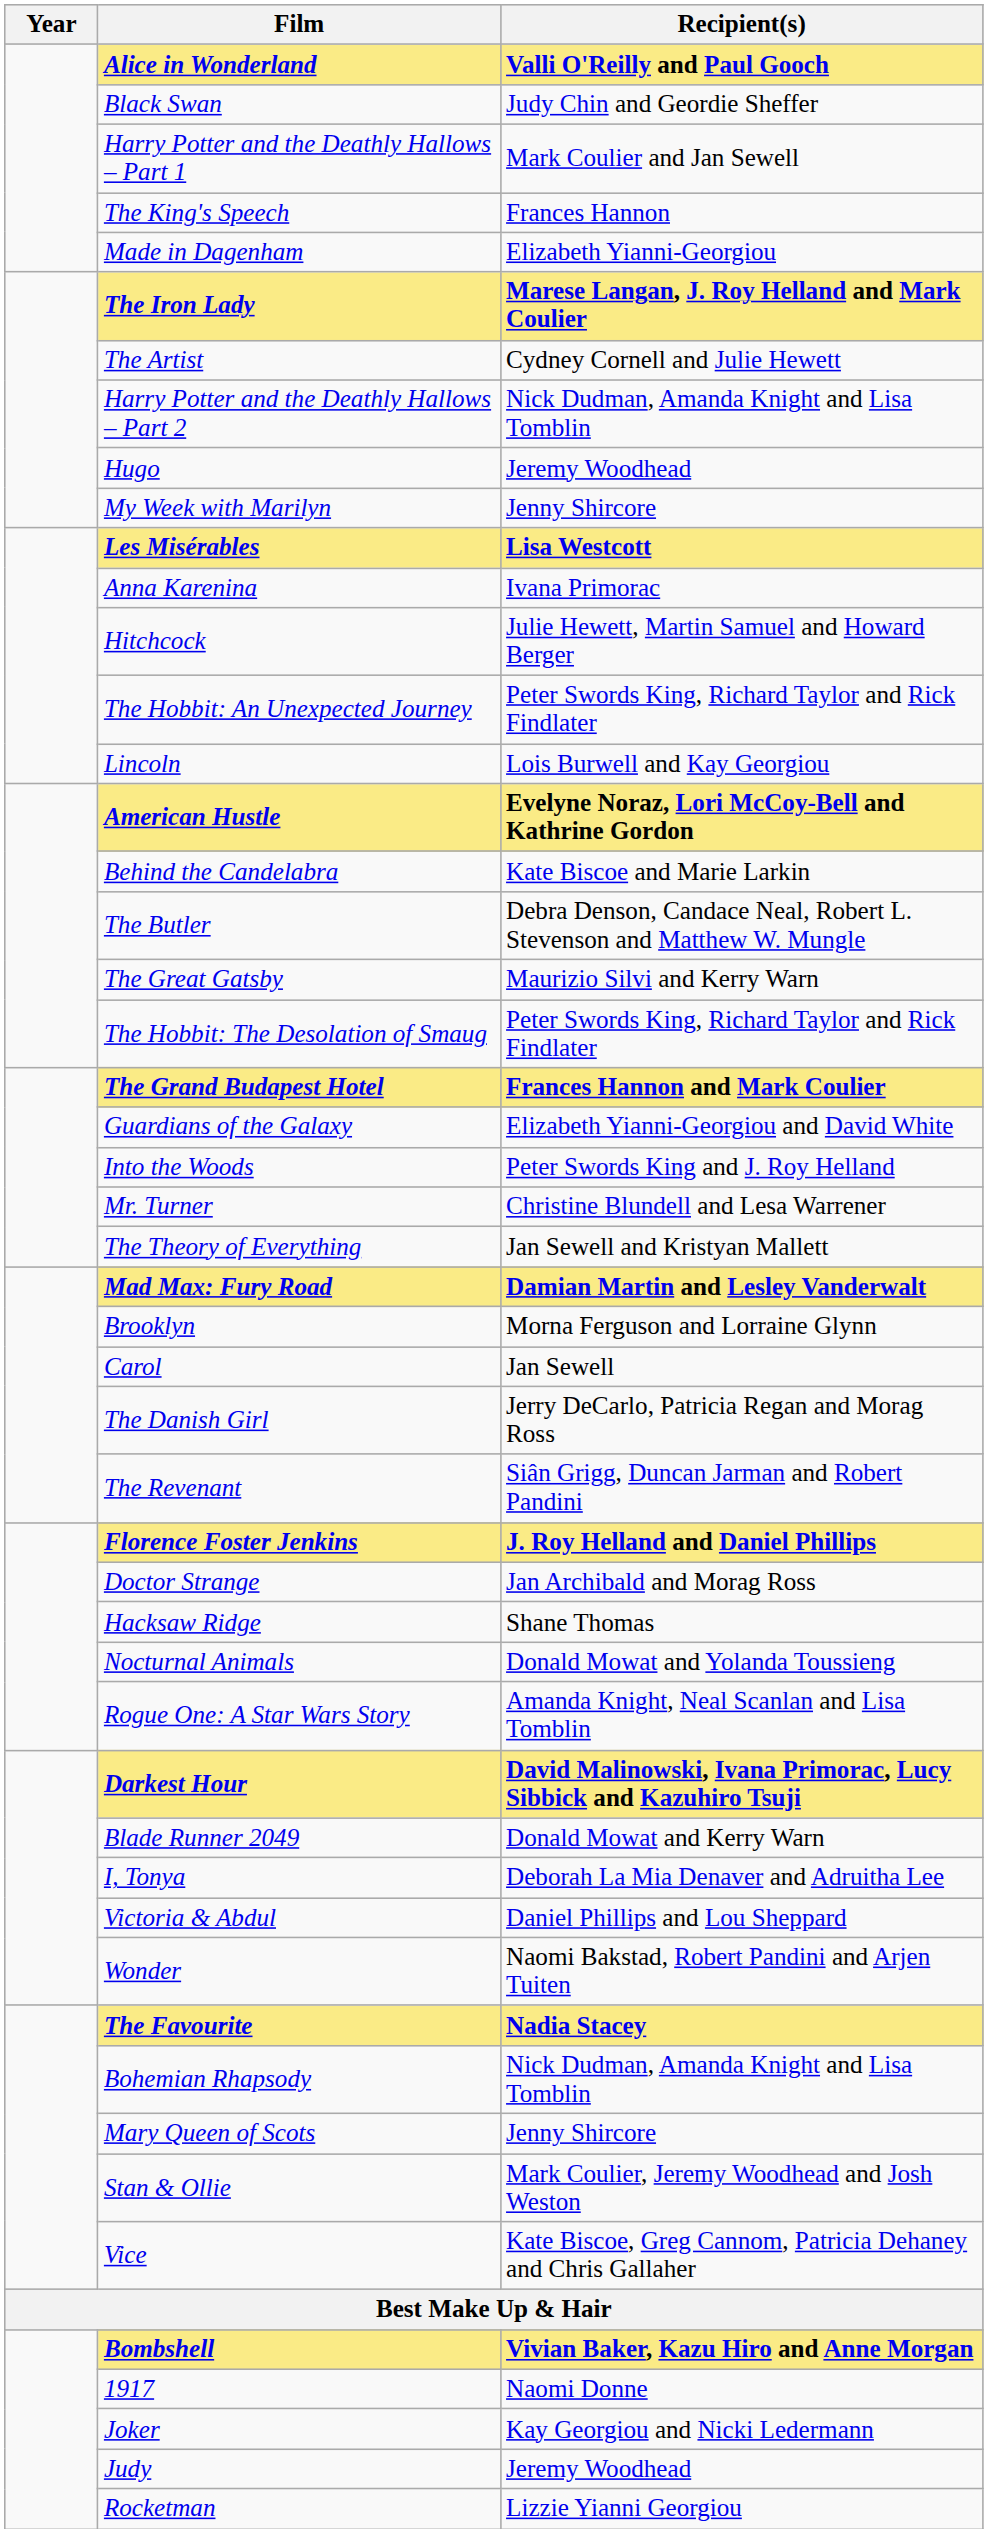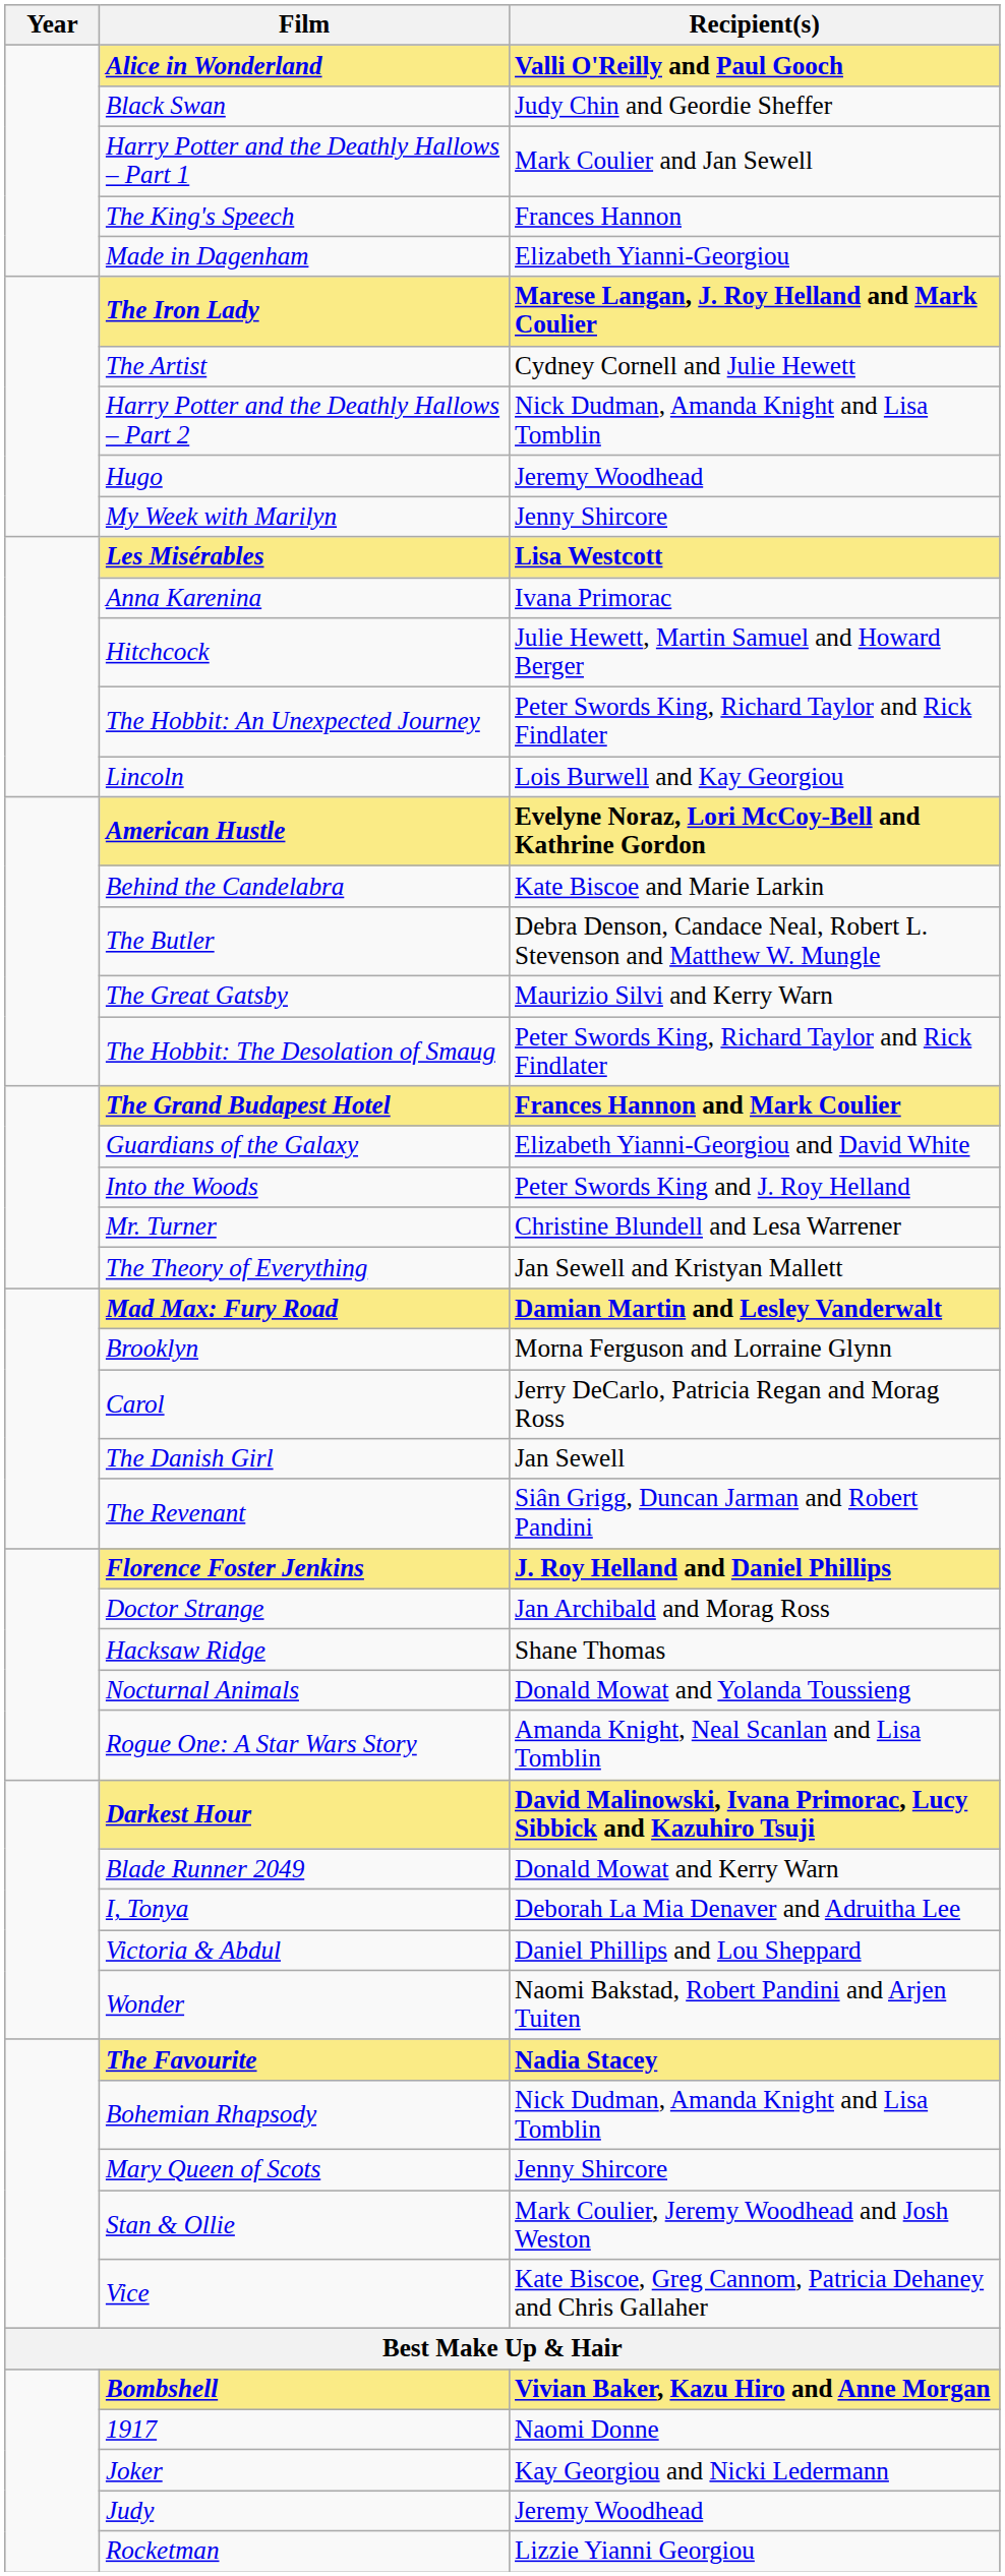Carol | Recipient(s): Jan Sewell -> Jerry DeCarlo, Patricia Regan and Morag Ross
The Danish Girl | Recipient(s): Jerry DeCarlo, Patricia Regan and Morag Ross -> Jan Sewell
